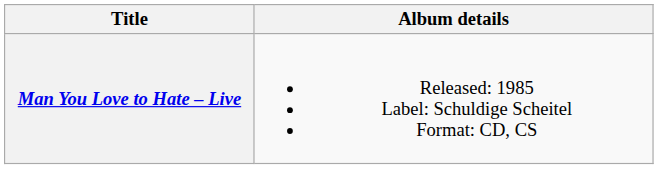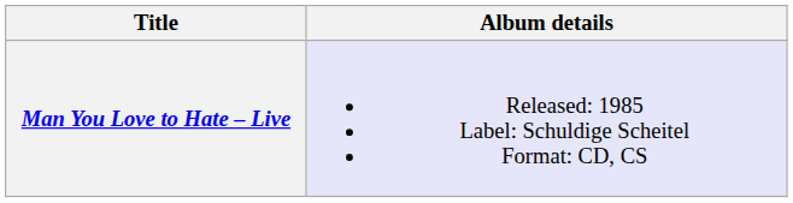Man You Love to Hate – Live | Album details: no background -> lavender background
